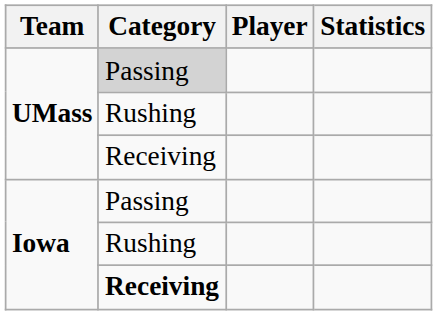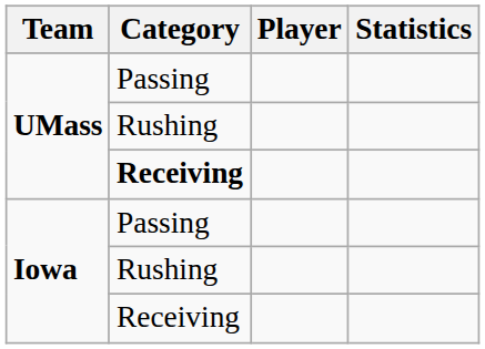UMass / Passing | Category: lightgrey background -> no background
UMass / Receiving | Category: normal -> bold
Iowa / Receiving | Category: bold -> normal
